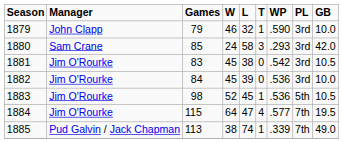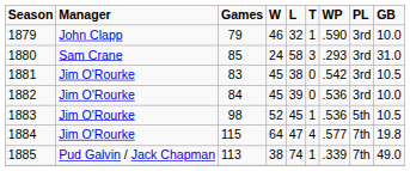1880 | GB: 42.0 -> 31.0
1884 | GB: 19.5 -> 19.8
